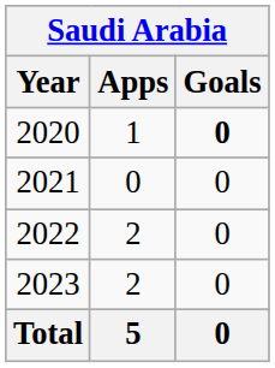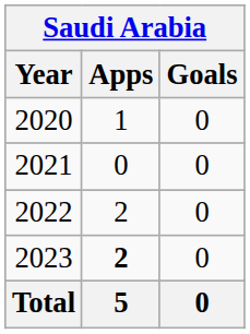2020 | Goals: bold -> normal
2023 | Apps: normal -> bold
